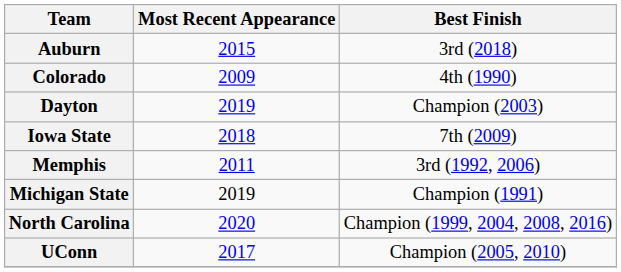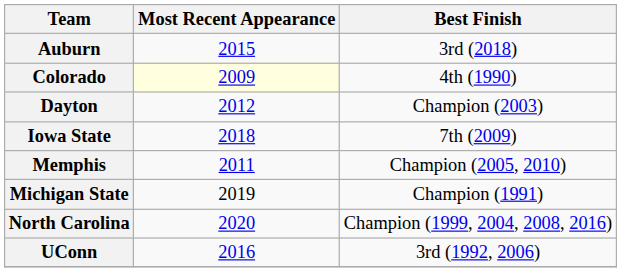Colorado | Most Recent Appearance: no background -> lightyellow background
Dayton | Most Recent Appearance: 2019 -> 2012
Memphis | Best Finish: 3rd (1992, 2006) -> Champion (2005, 2010)
UConn | Most Recent Appearance: 2017 -> 2016
UConn | Best Finish: Champion (2005, 2010) -> 3rd (1992, 2006)
